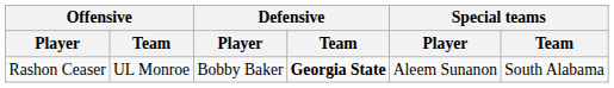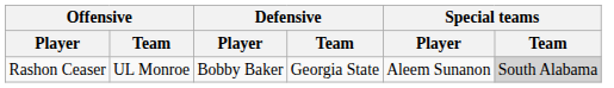Rashon Ceaser | Defensive / Team: bold -> normal
Rashon Ceaser | Special teams / Team: no background -> lightgrey background
